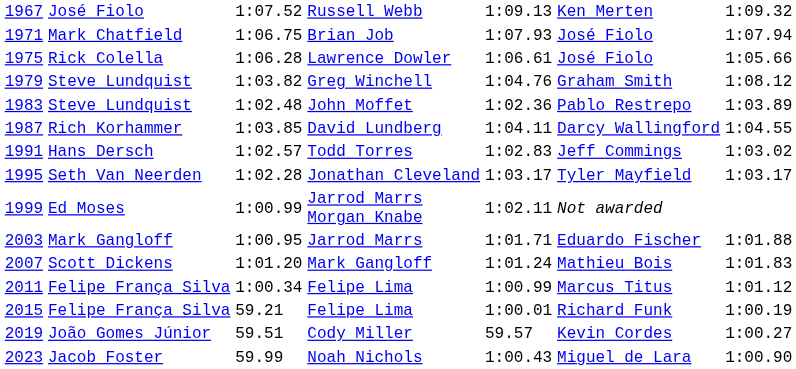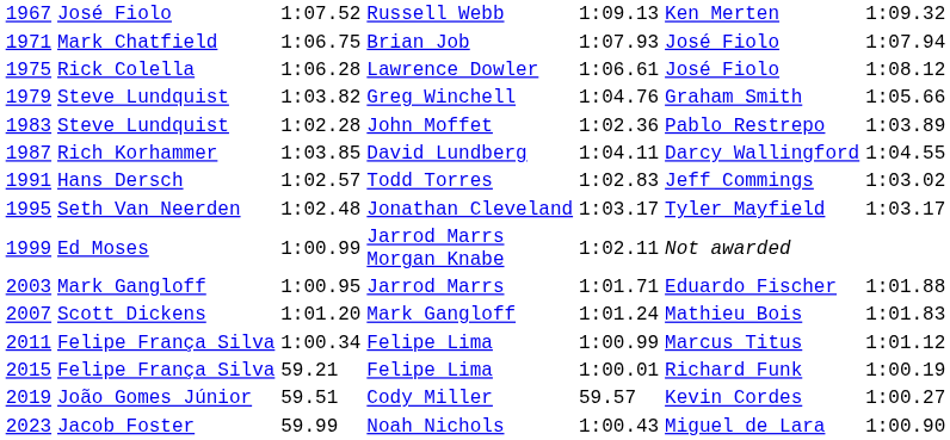Lawrence Dowler | column 7: 1:05.66 -> 1:08.12
Greg Winchell | column 7: 1:08.12 -> 1:05.66
John Moffet | column 3: 1:02.48 -> 1:02.28
Jonathan Cleveland | column 3: 1:02.28 -> 1:02.48
